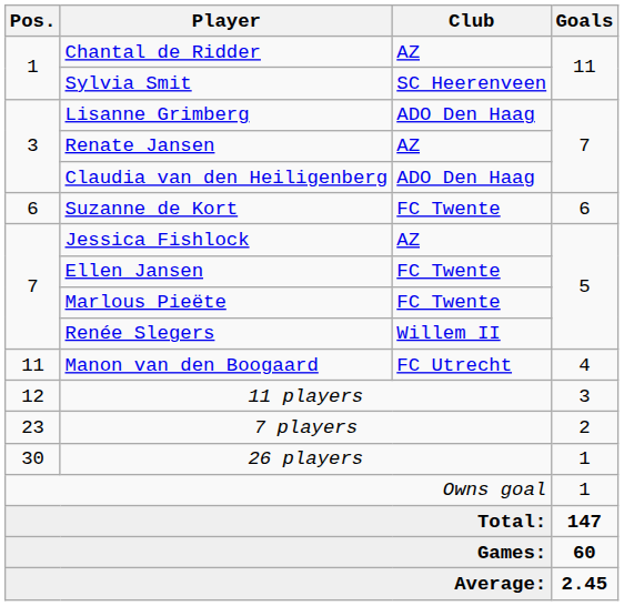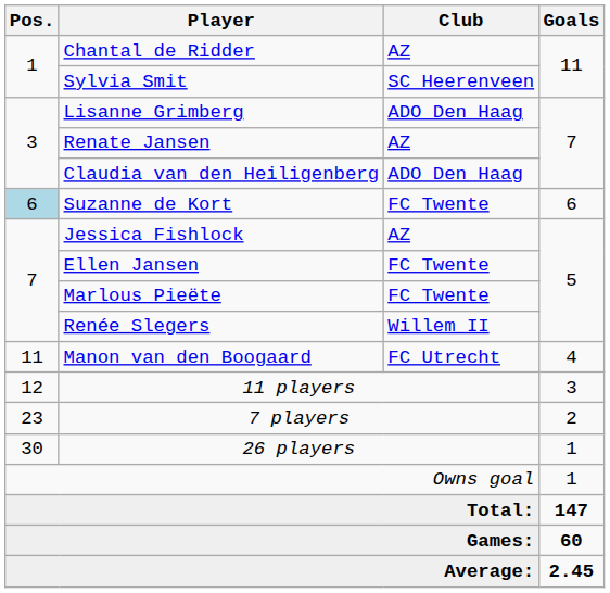Suzanne de Kort | Pos.: no background -> lightblue background
